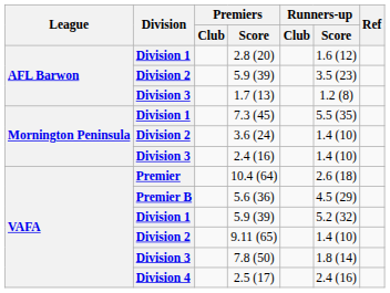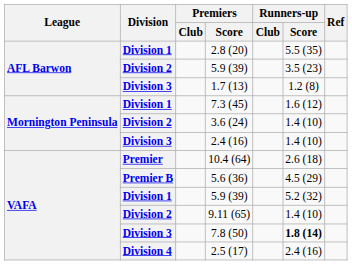2.8 (20) | Runners-up / Score: 1.6 (12) -> 5.5 (35)
7.3 (45) | Runners-up / Score: 5.5 (35) -> 1.6 (12)
7.8 (50) | Runners-up / Score: normal -> bold
